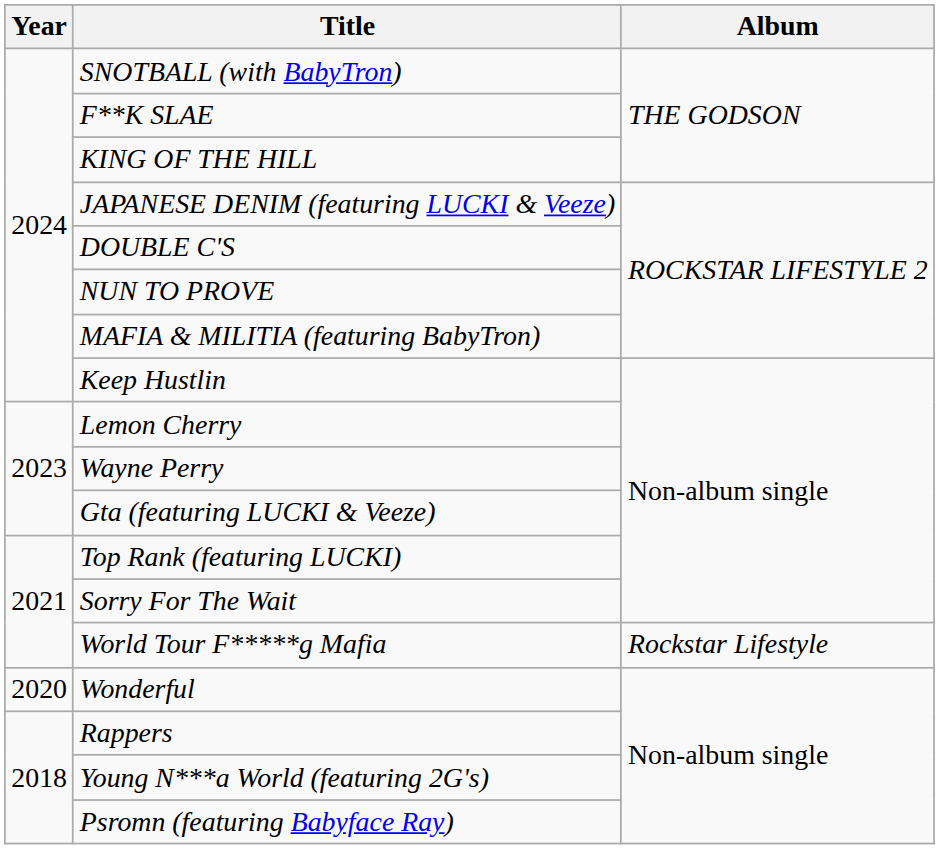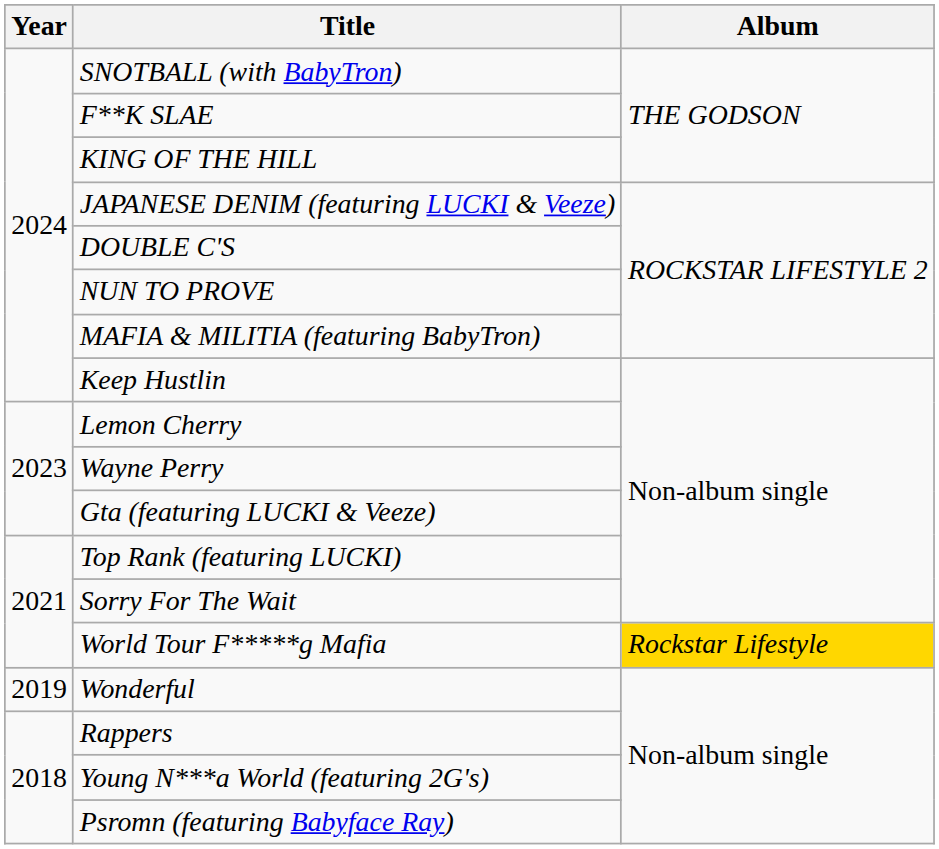World Tour F*****g Mafia | Album: no background -> gold background
Wonderful | Year: 2020 -> 2019
